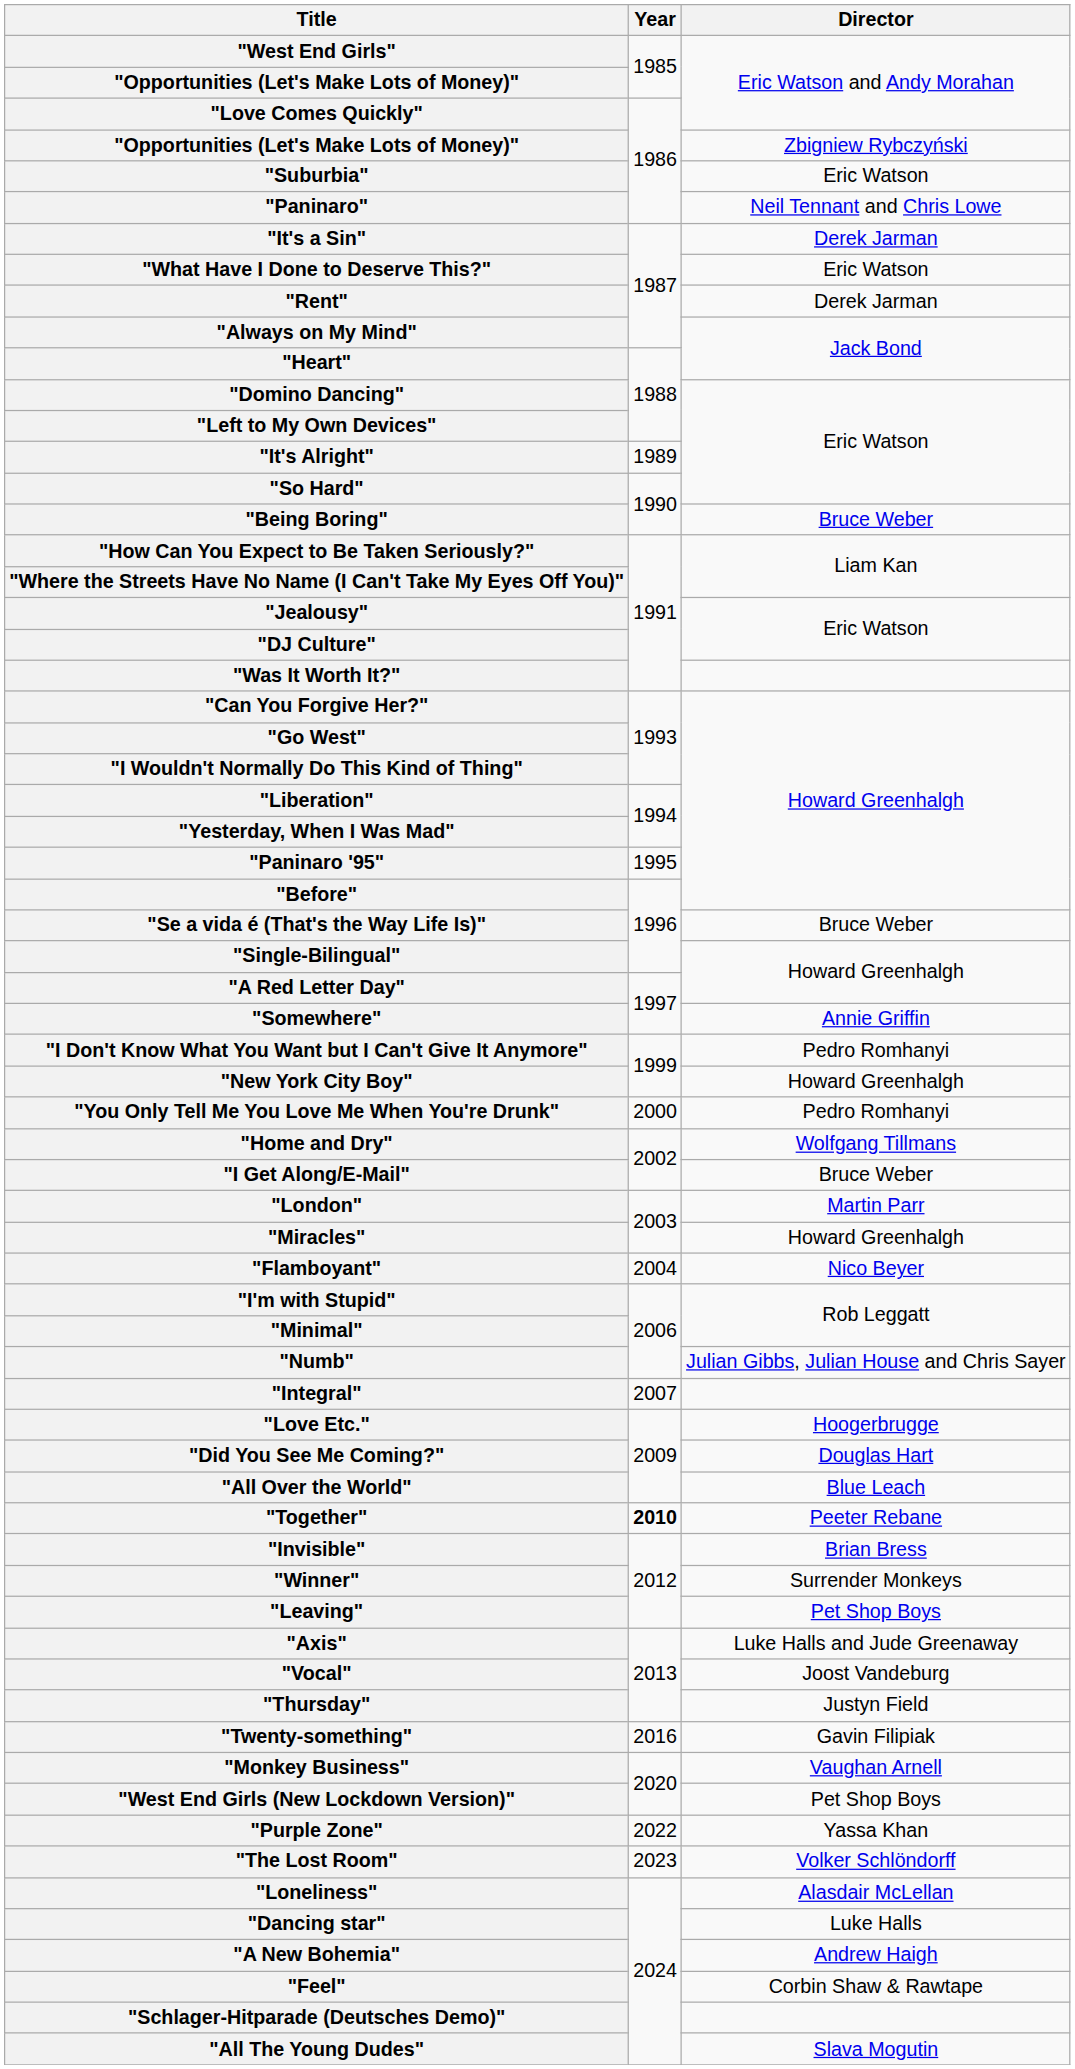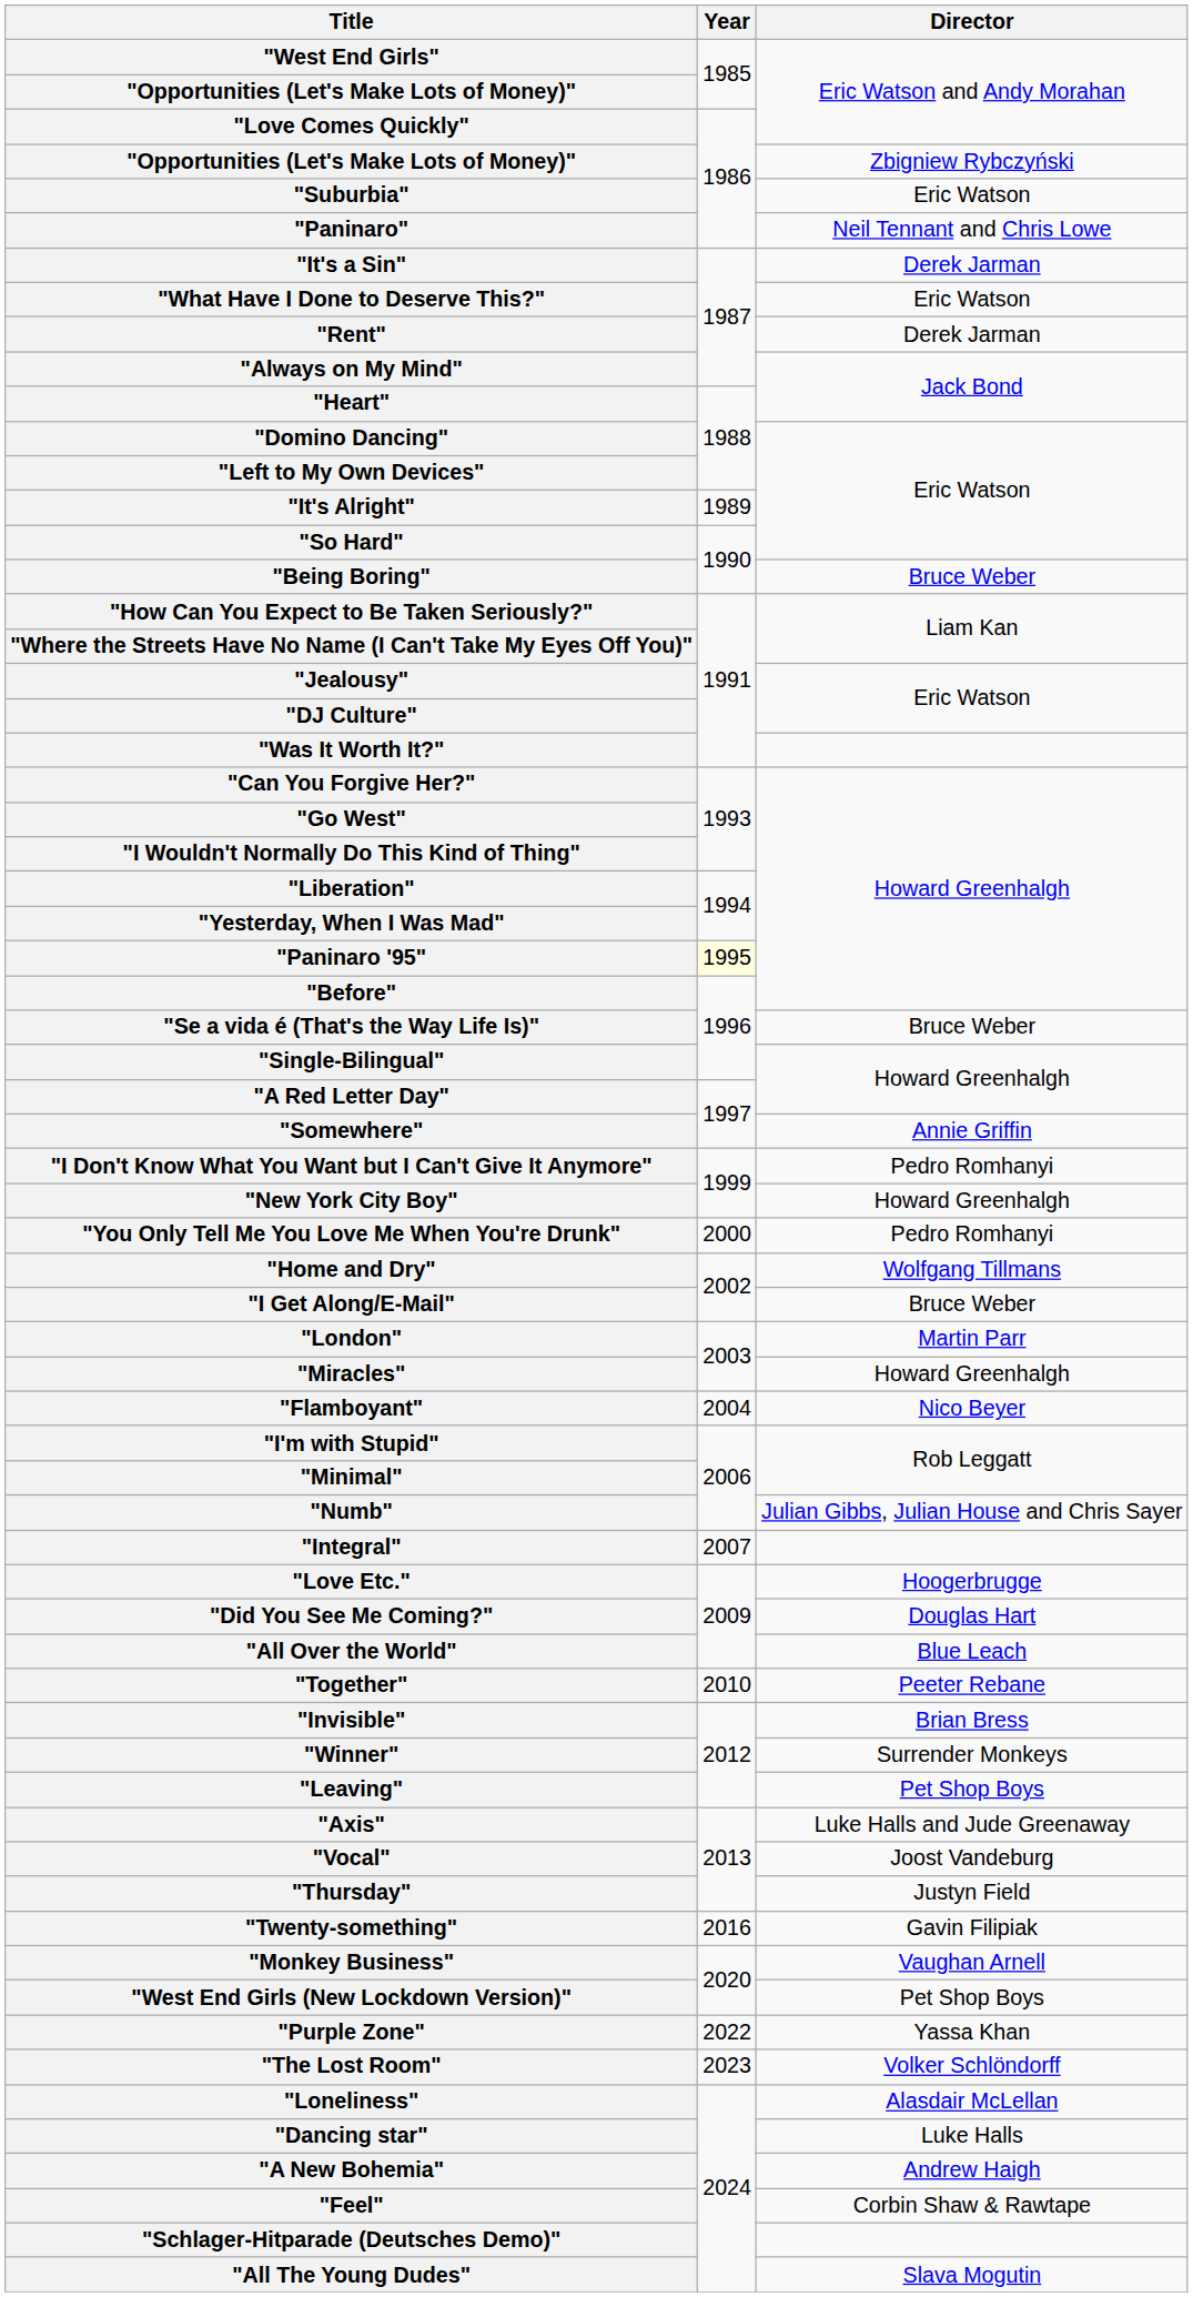"Paninaro '95" | Year: no background -> lightyellow background
"Together" | Year: bold -> normal
